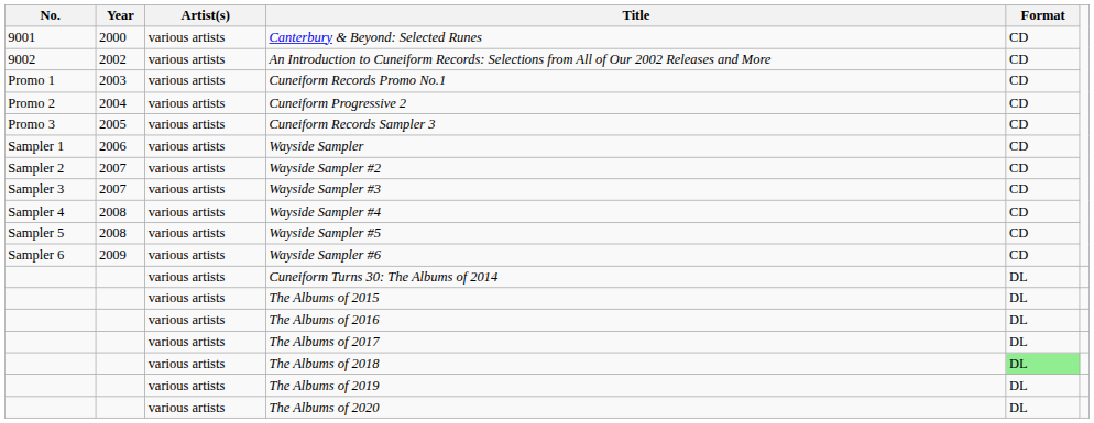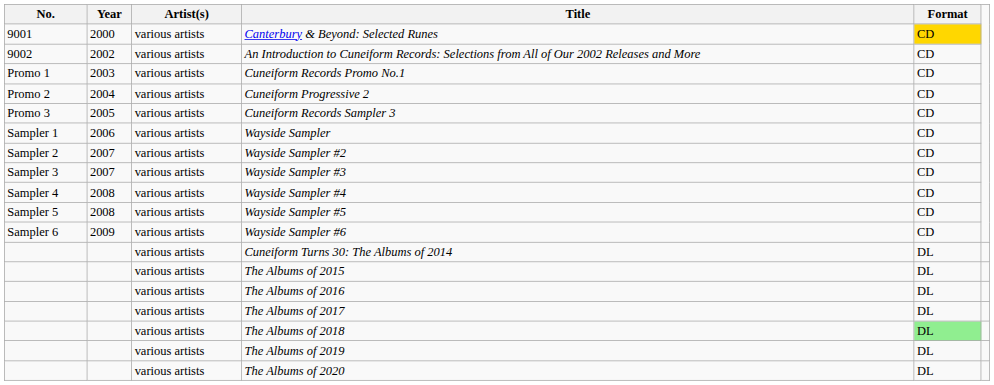Canterbury & Beyond: Selected Runes | Format: no background -> gold background
